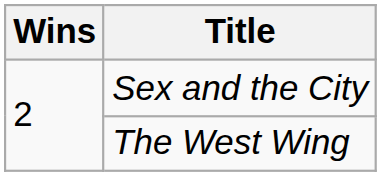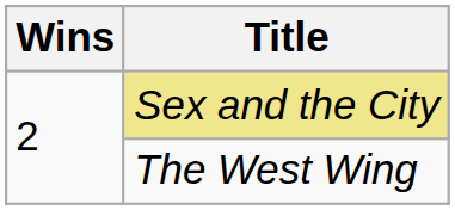Sex and the City | Title: no background -> khaki background
